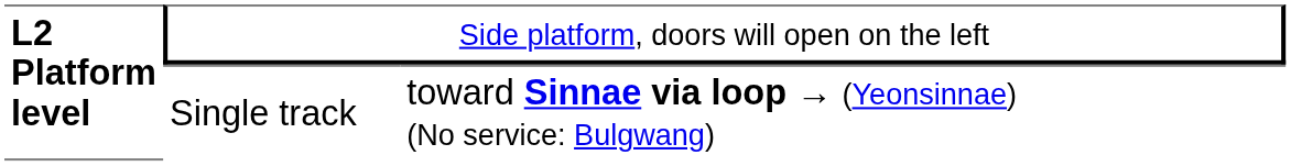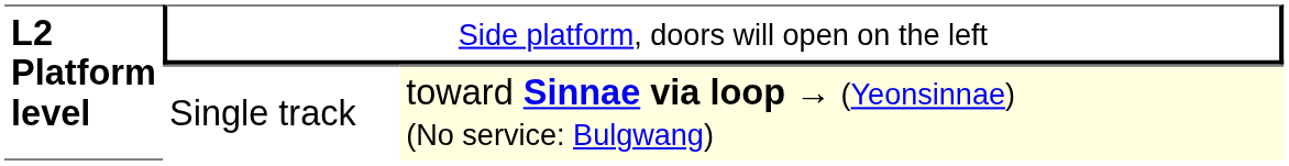L2 Platform level / Single track | column 3: no background -> lightyellow background
